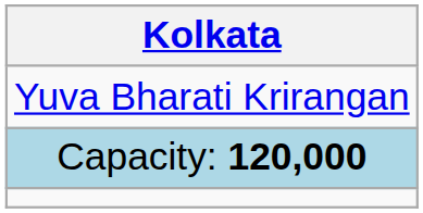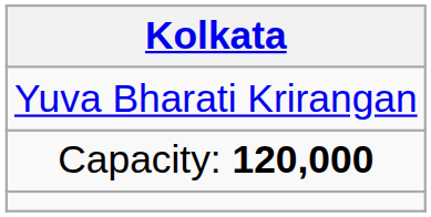row 3 | column 1: lightblue background -> no background
